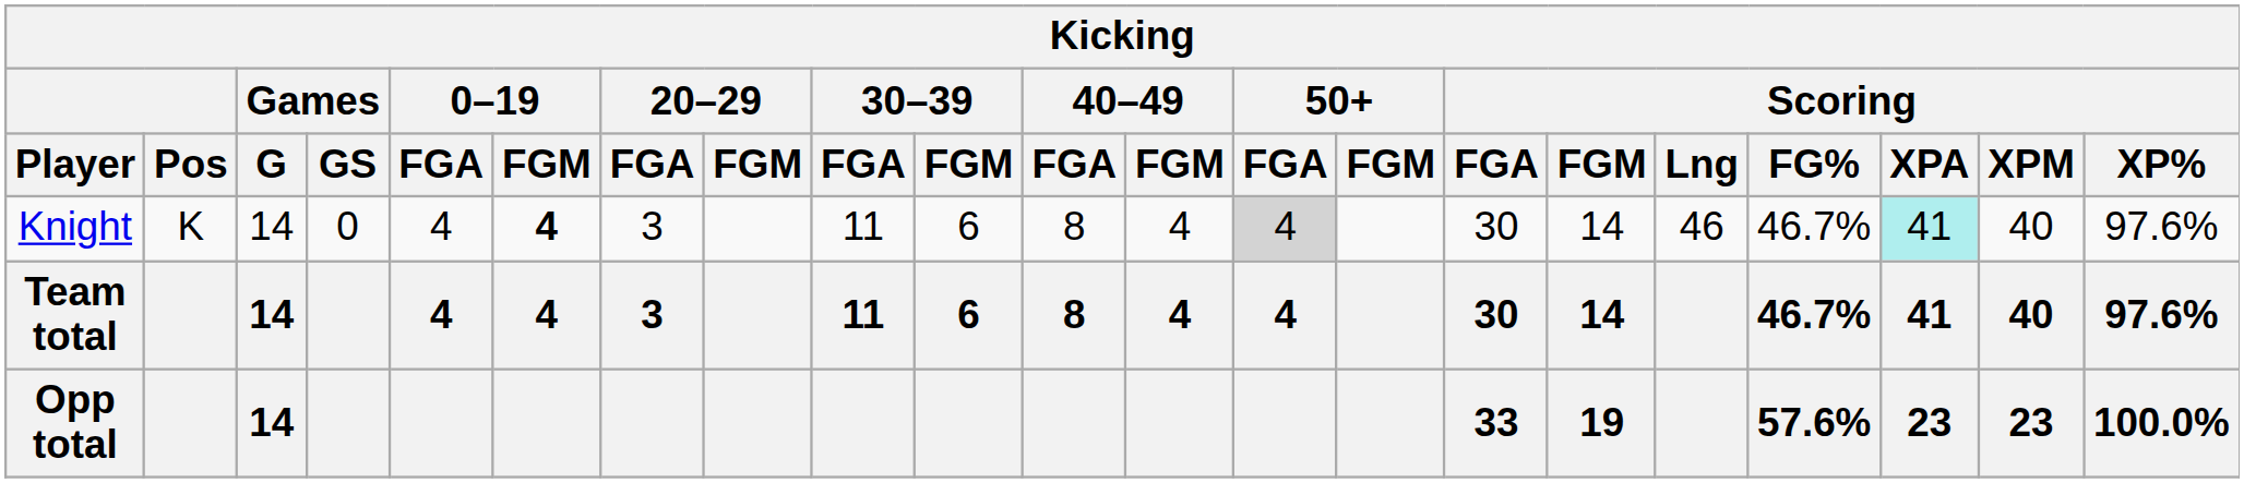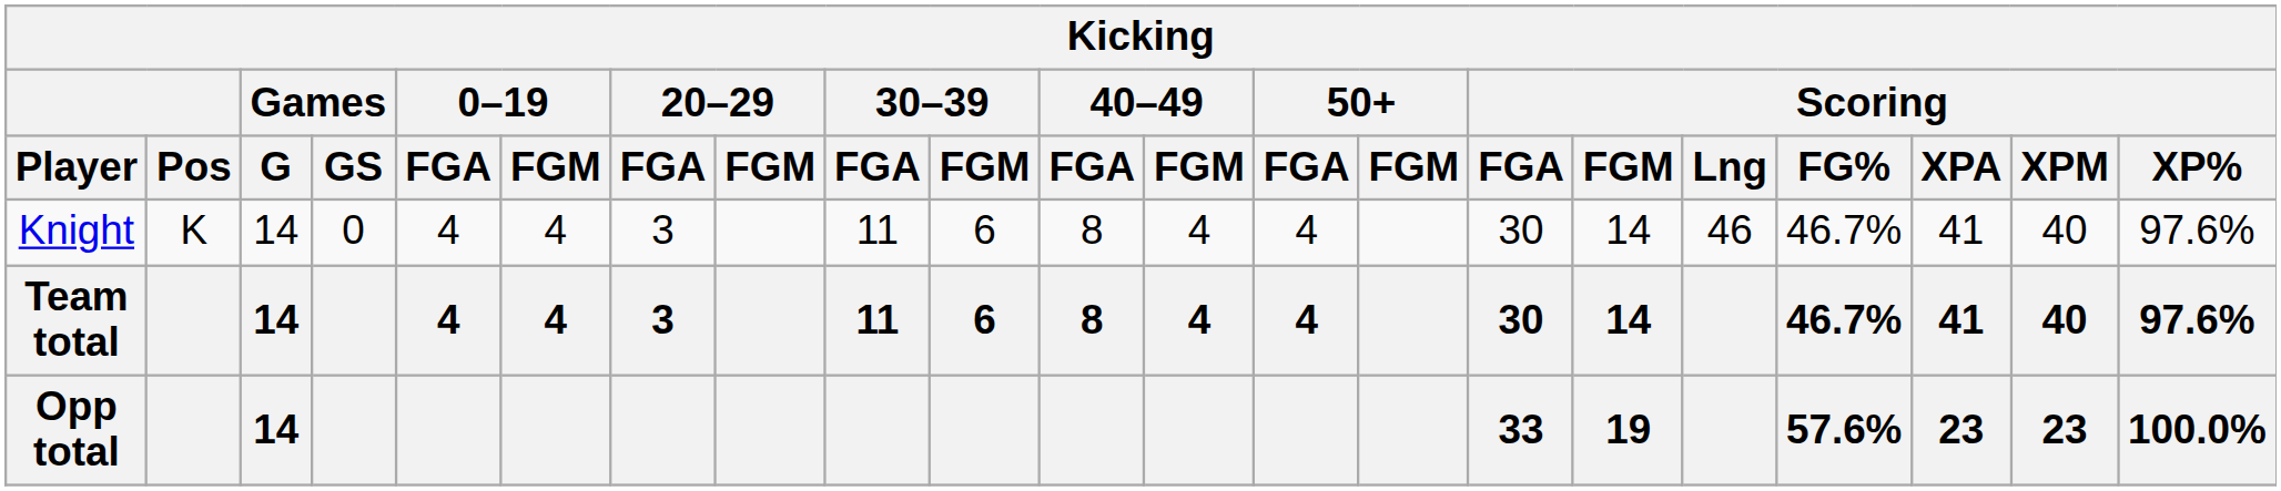Knight | 0–19 / FGM: bold -> normal
Knight | 50+ / FGA: lightgrey background -> no background
Knight | Scoring / XPA: paleturquoise background -> no background
